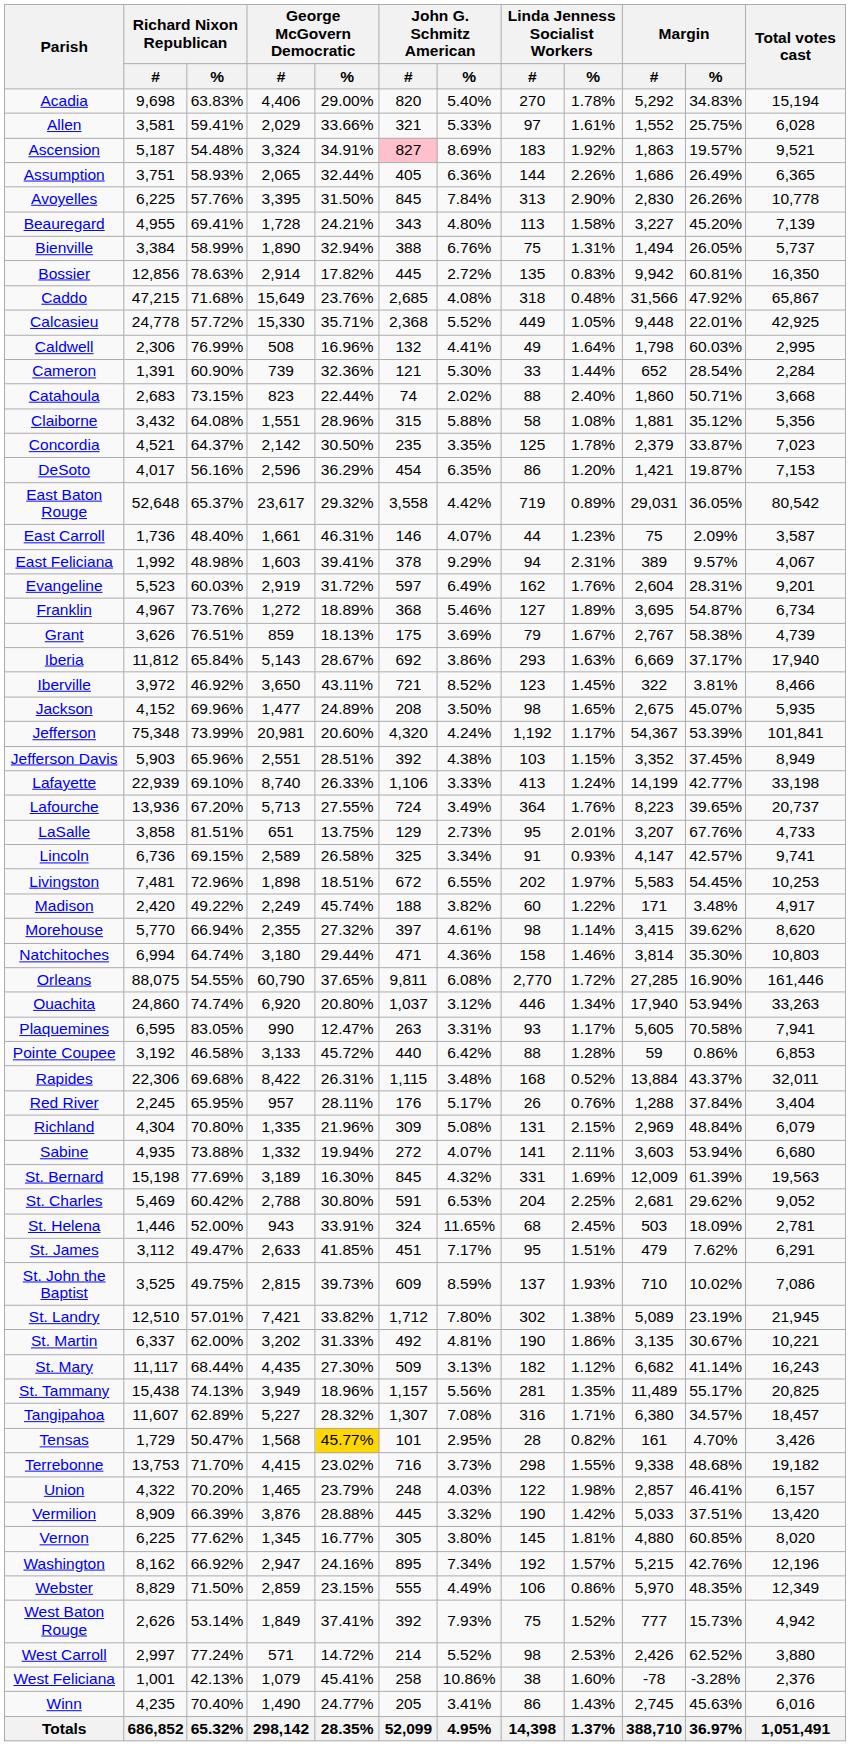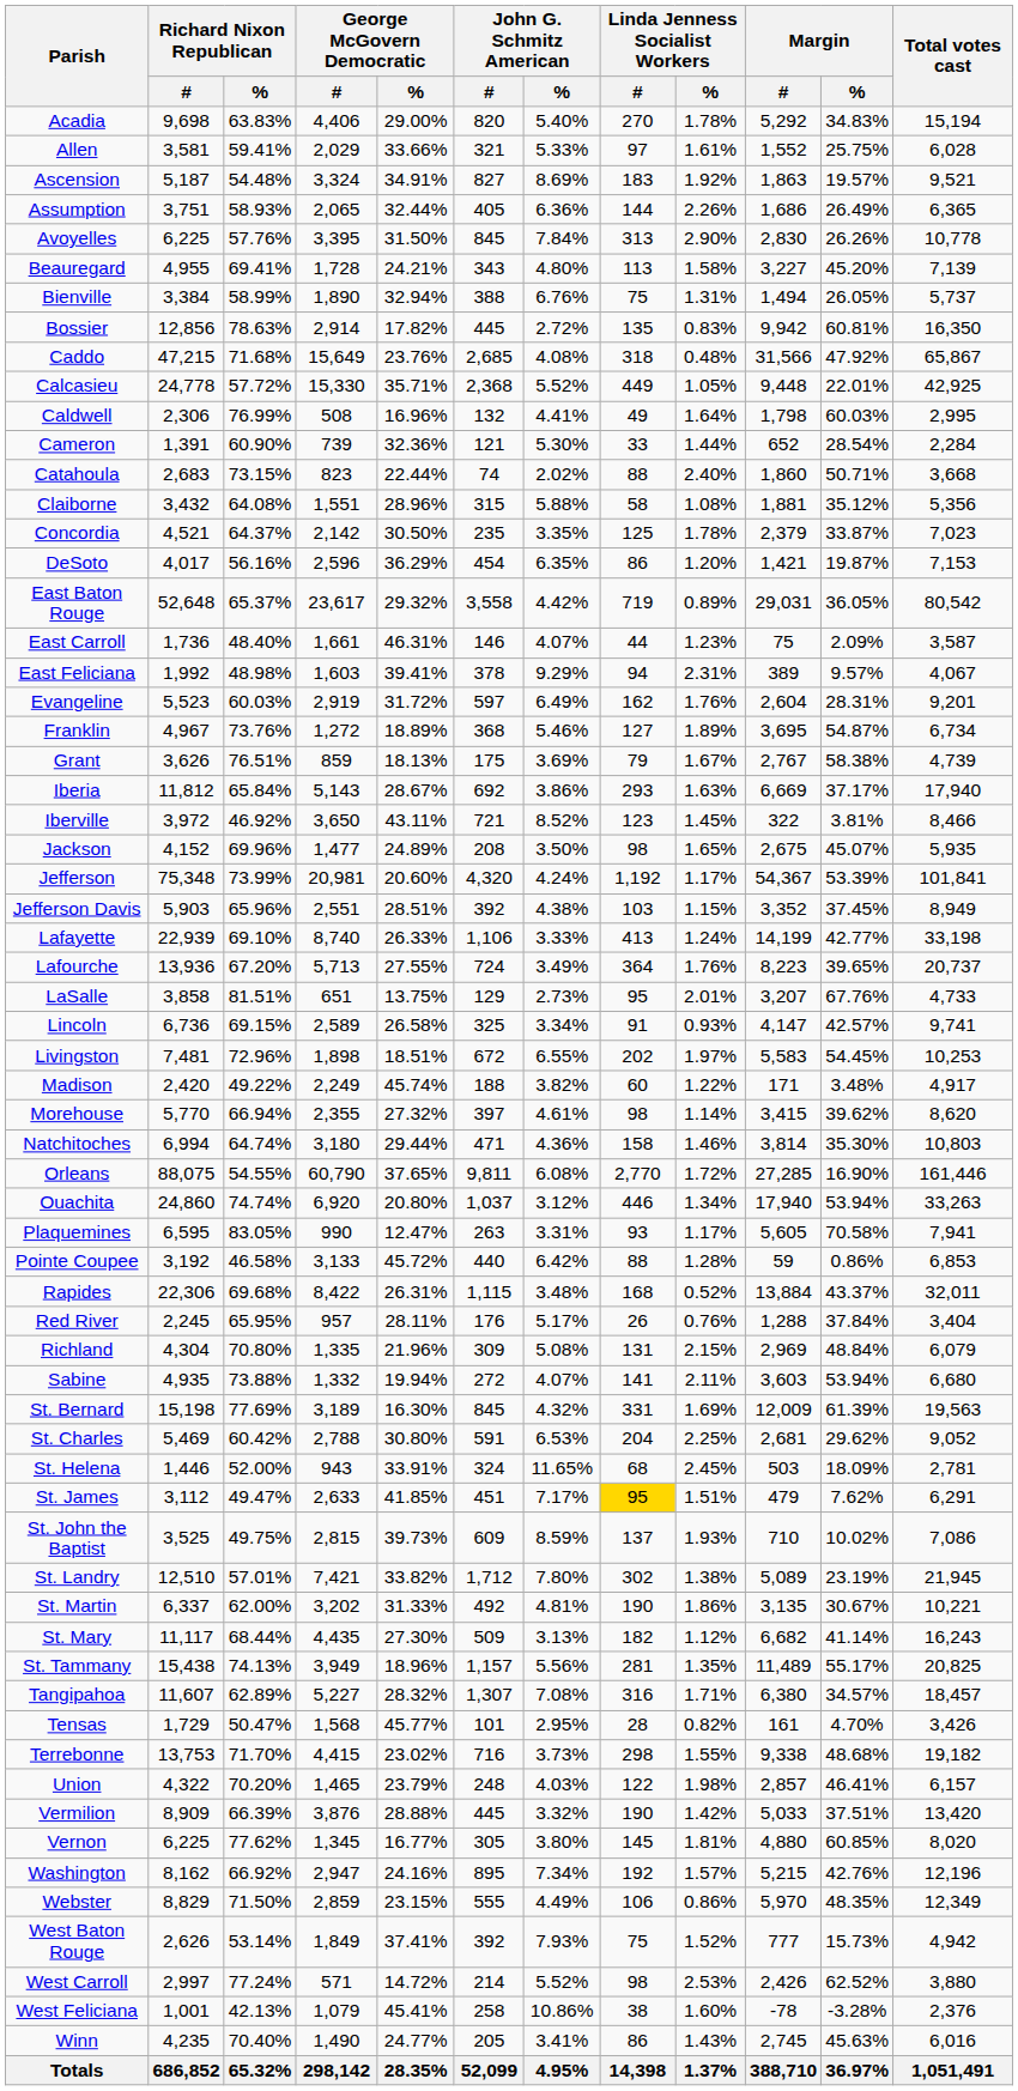Ascension | John G. Schmitz American / #: pink background -> no background
St. James | Linda Jenness Socialist Workers / #: no background -> gold background
Tensas | George McGovern Democratic / %: gold background -> no background
